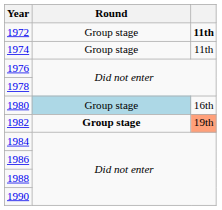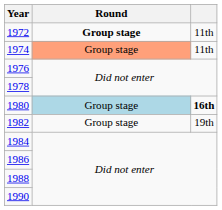1972 | Round: normal -> bold
1972 | column 3: bold -> normal
1974 | Round: no background -> lightsalmon background
1980 | column 3: normal -> bold
1982 | Round: bold -> normal
1982 | column 3: lightsalmon background -> no background
